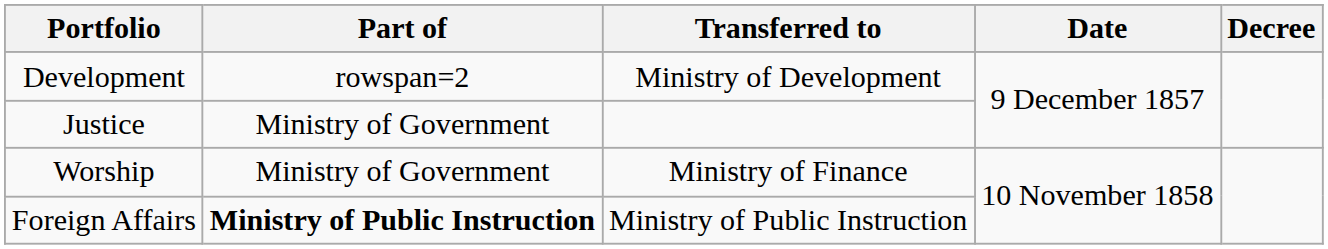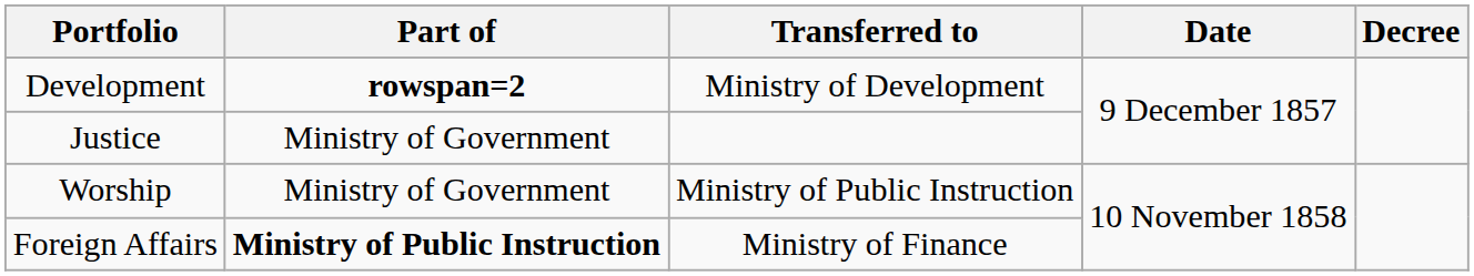Development | Part of: normal -> bold
Worship | Transferred to: Ministry of Finance -> Ministry of Public Instruction
Foreign Affairs | Transferred to: Ministry of Public Instruction -> Ministry of Finance
